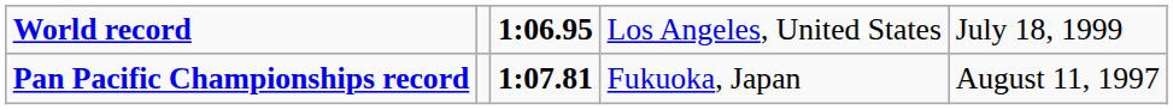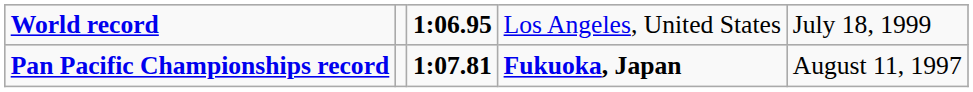Pan Pacific Championships record | column 4: normal -> bold
